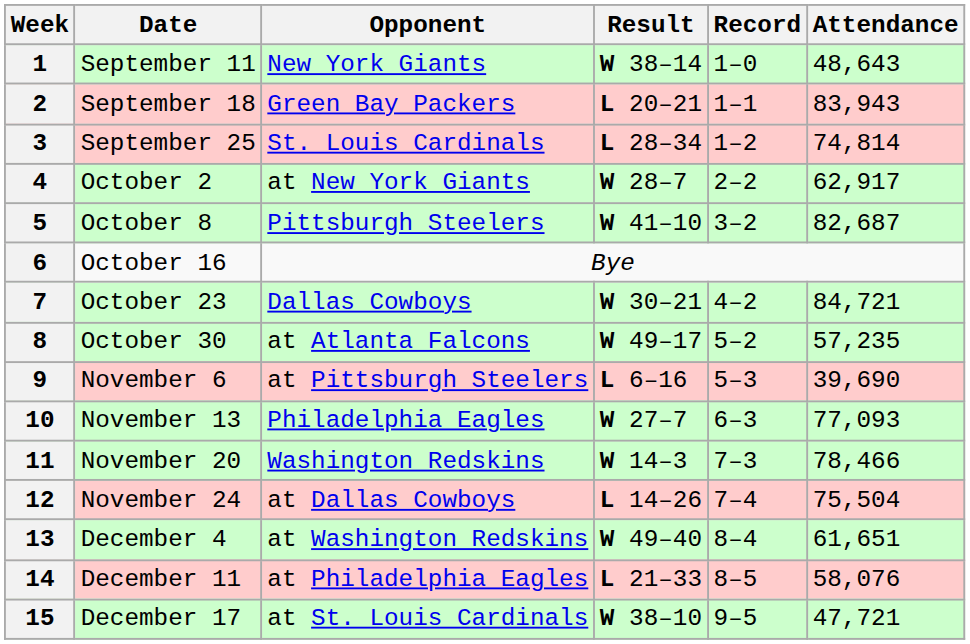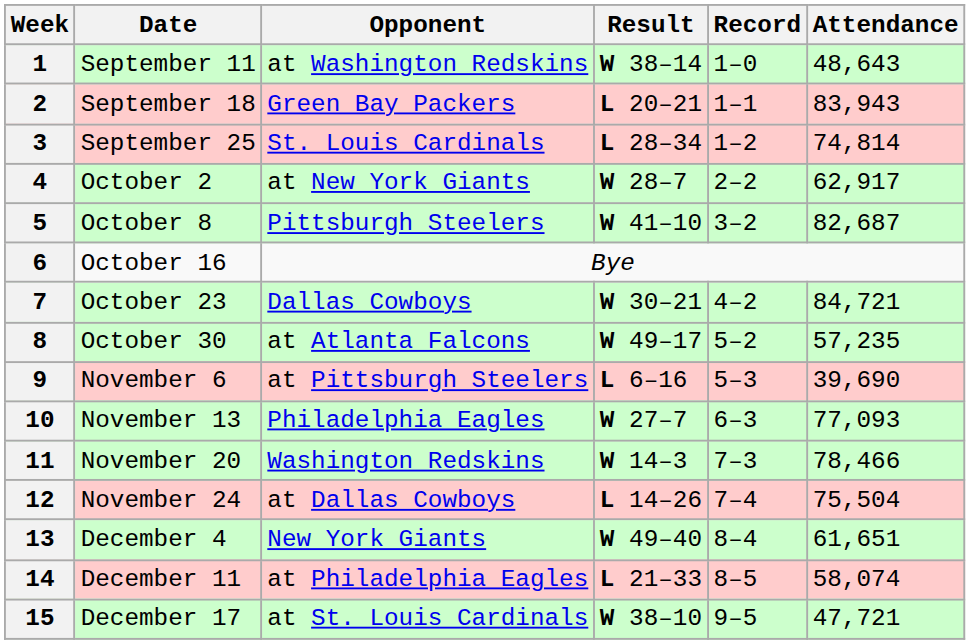1 | Opponent: New York Giants -> at Washington Redskins
13 | Opponent: at Washington Redskins -> New York Giants
14 | Attendance: 58,076 -> 58,074
